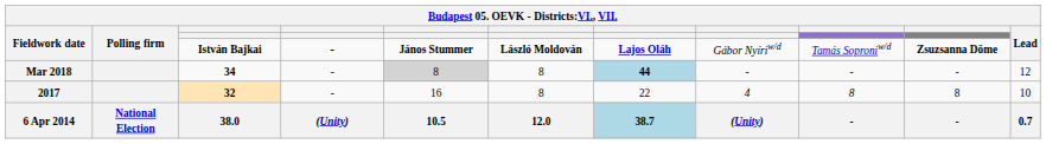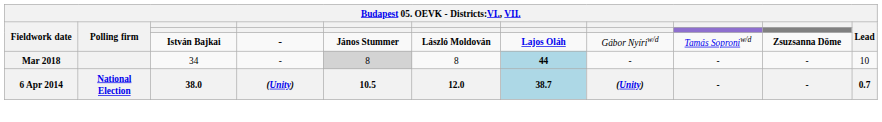Mar 2018 | column 3: bold -> normal
Mar 2018 | Lead: 12 -> 10
- row: 2017 | 32 | - | 16 | 8 | 22 | 4 | 8 | 8 | 10
